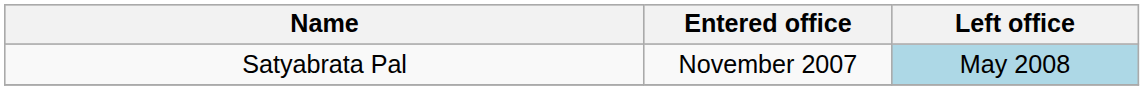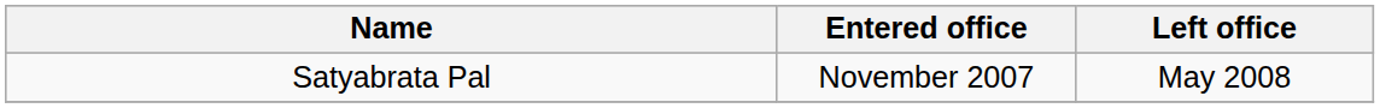Satyabrata Pal | Left office: lightblue background -> no background
